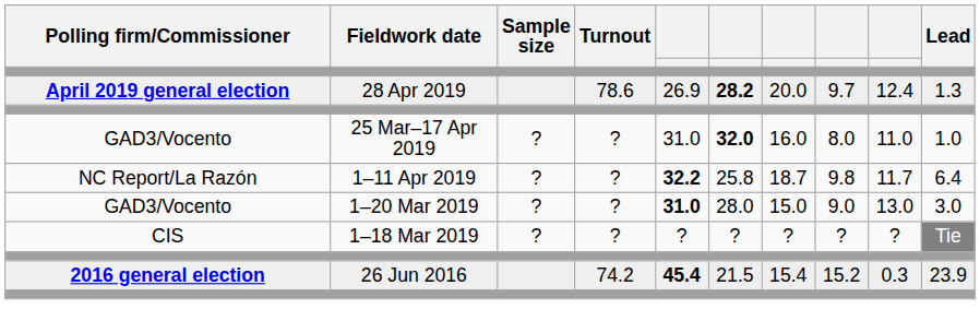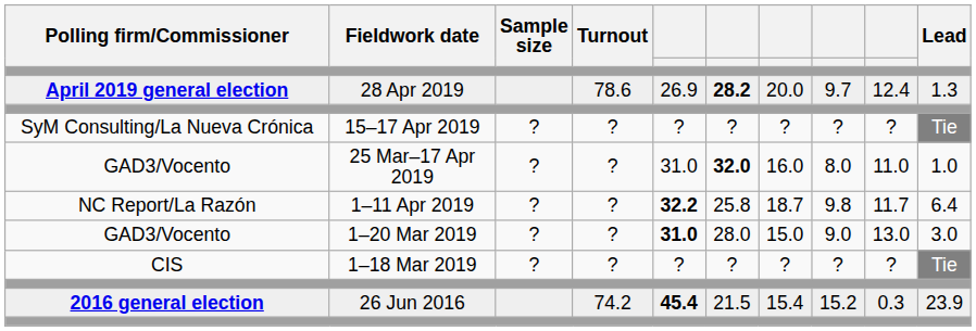+ row: SyM Consulting/La Nueva Crónica | 15–17 Apr 2019 | ? | ? | ? | ? | ? | ? | ? | Tie
